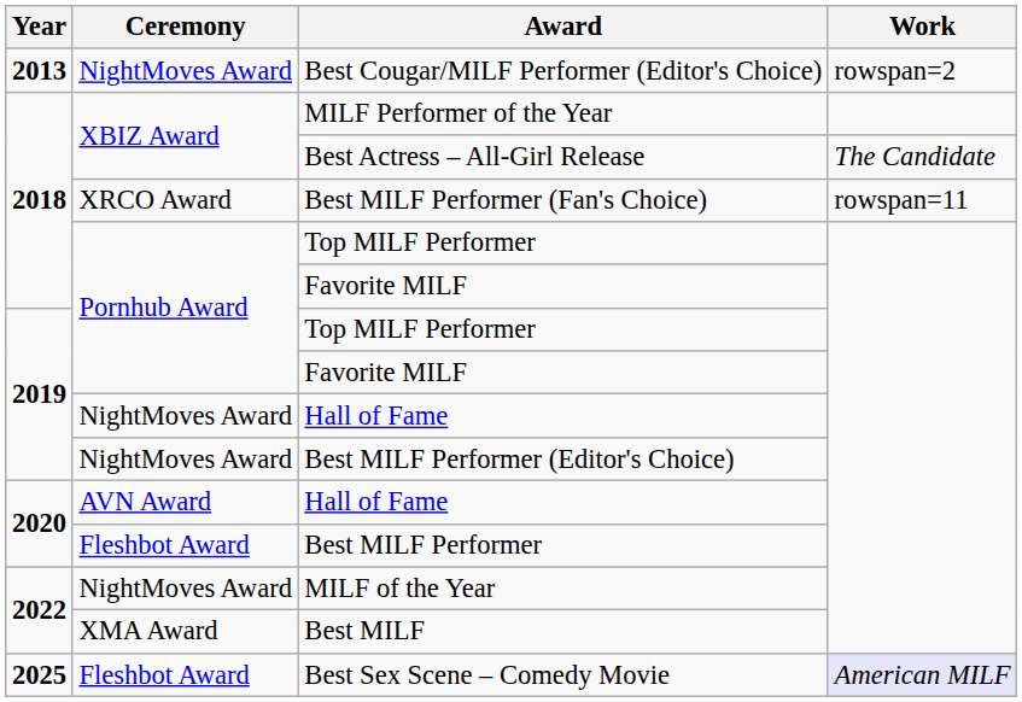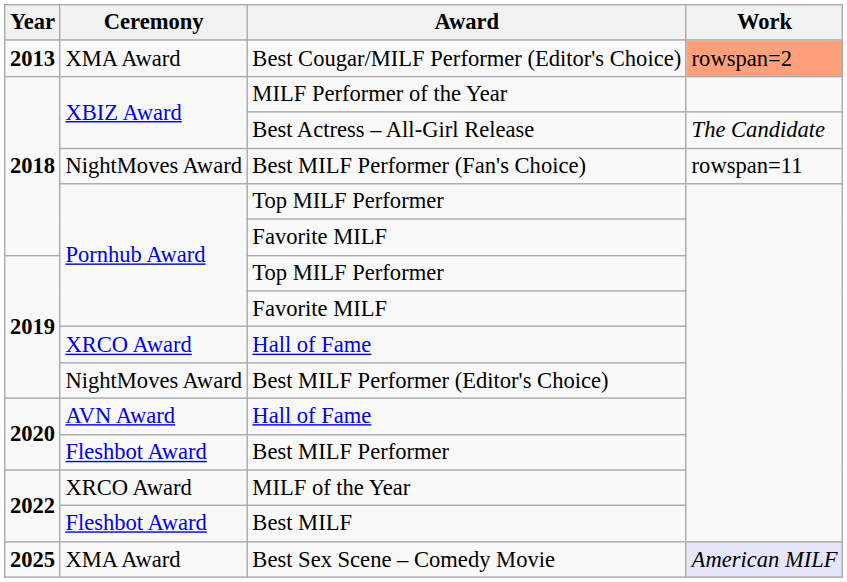Best Cougar/MILF Performer (Editor's Choice) | Ceremony: NightMoves Award -> XMA Award
Best Cougar/MILF Performer (Editor's Choice) | Work: no background -> lightsalmon background
Best MILF Performer (Fan's Choice) | Ceremony: XRCO Award -> NightMoves Award
2019 / Hall of Fame | Ceremony: NightMoves Award -> XRCO Award
MILF of the Year | Ceremony: NightMoves Award -> XRCO Award
Best MILF | Ceremony: XMA Award -> Fleshbot Award
Best Sex Scene – Comedy Movie | Ceremony: Fleshbot Award -> XMA Award
